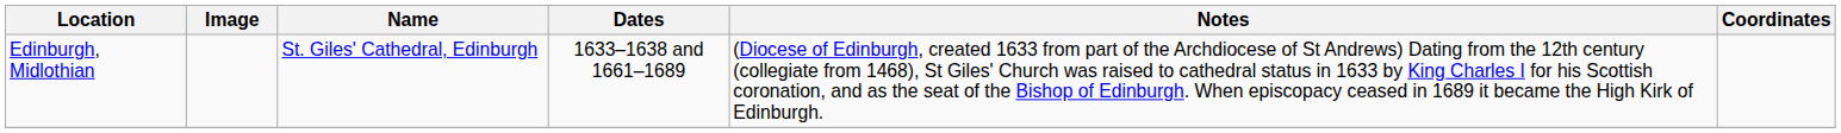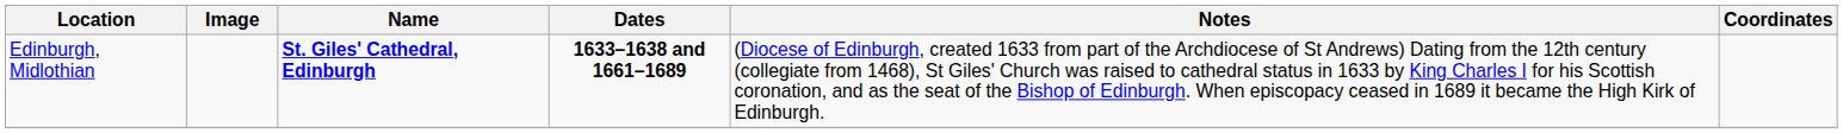Edinburgh, Midlothian | Name: normal -> bold
Edinburgh, Midlothian | Dates: normal -> bold
